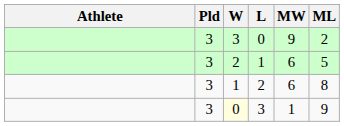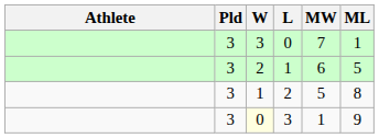row 2 | MW: 9 -> 7
row 2 | ML: 2 -> 1
row 4 | MW: 6 -> 5
